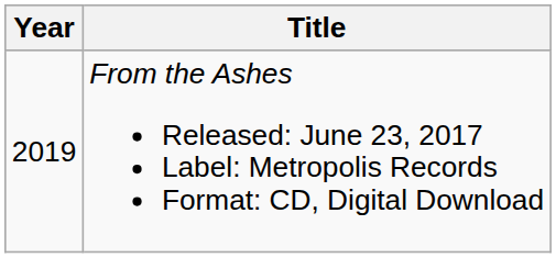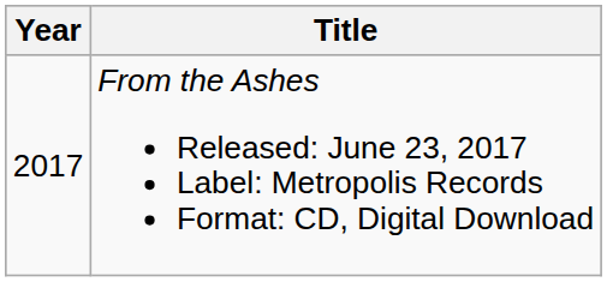row 2 | Year: 2019 -> 2017
